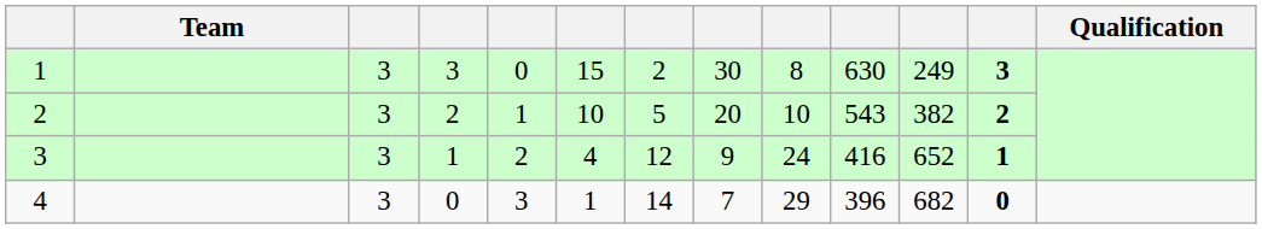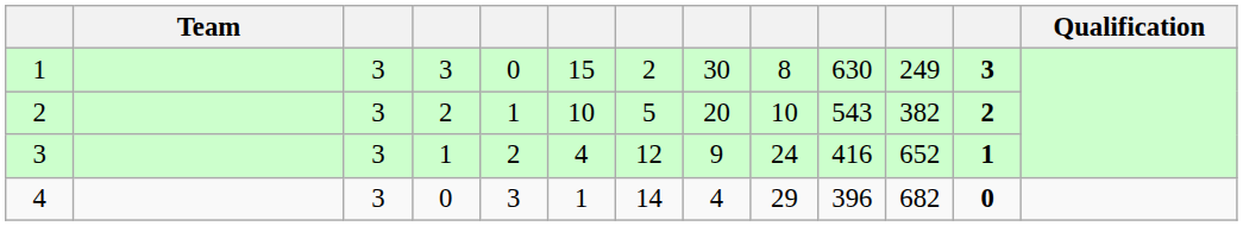row 5 | column 8: 7 -> 4
